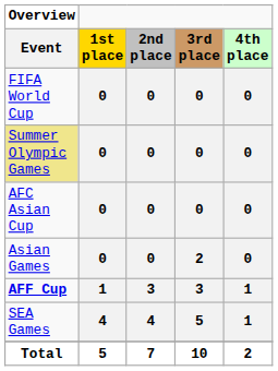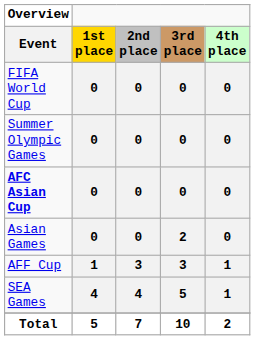Summer Olympic Games | Overview / Event: khaki background -> no background
AFC Asian Cup | Overview / Event: normal -> bold
AFF Cup | Overview / Event: bold -> normal
